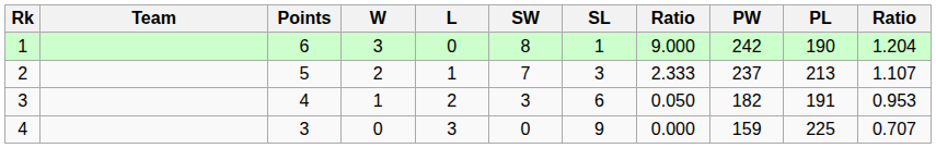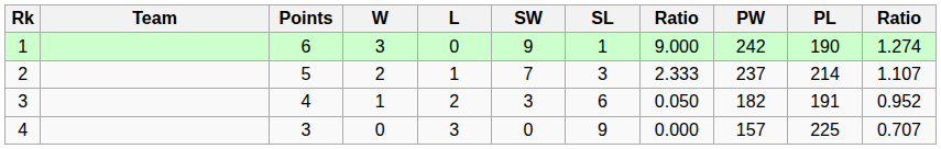row 2 | SW: 8 -> 9
row 2 | column 11: 1.204 -> 1.274
row 3 | PL: 213 -> 214
row 4 | column 11: 0.953 -> 0.952
row 5 | PW: 159 -> 157
